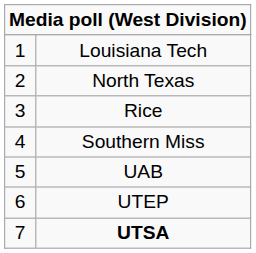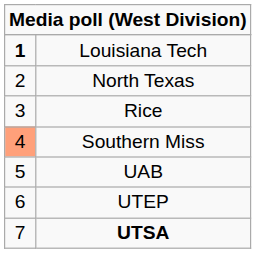Louisiana Tech | column 1: normal -> bold
Southern Miss | column 1: no background -> lightsalmon background
